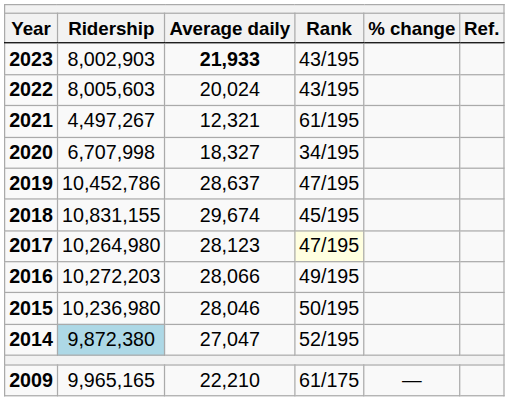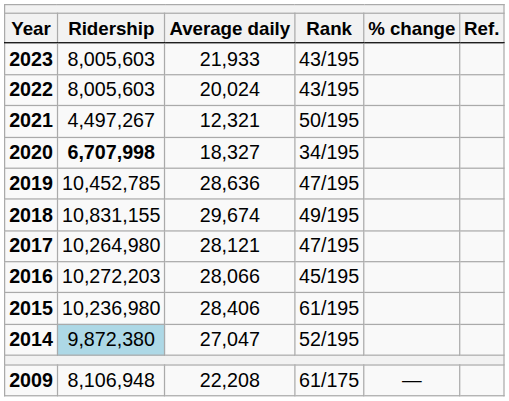2023 | Ridership: 8,002,903 -> 8,005,603
2023 | Average daily: bold -> normal
2021 | Rank: 61/195 -> 50/195
2020 | Ridership: normal -> bold
2019 | Ridership: 10,452,786 -> 10,452,785
2019 | Average daily: 28,637 -> 28,636
2018 | Rank: 45/195 -> 49/195
2017 | Average daily: 28,123 -> 28,121
2017 | Rank: lightyellow background -> no background
2016 | Rank: 49/195 -> 45/195
2015 | Average daily: 28,046 -> 28,406
2015 | Rank: 50/195 -> 61/195
2009 | Ridership: 9,965,165 -> 8,106,948
2009 | Average daily: 22,210 -> 22,208
